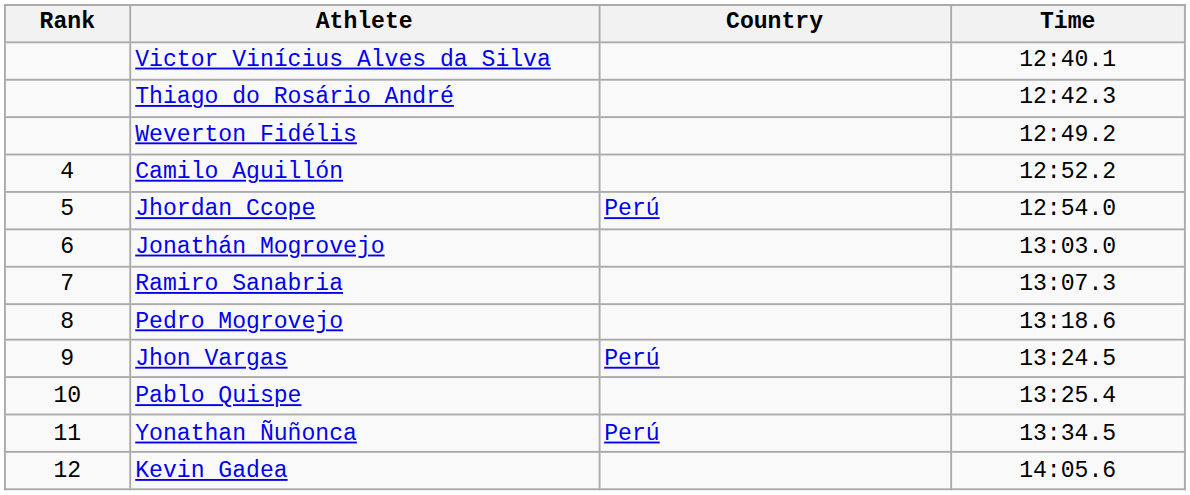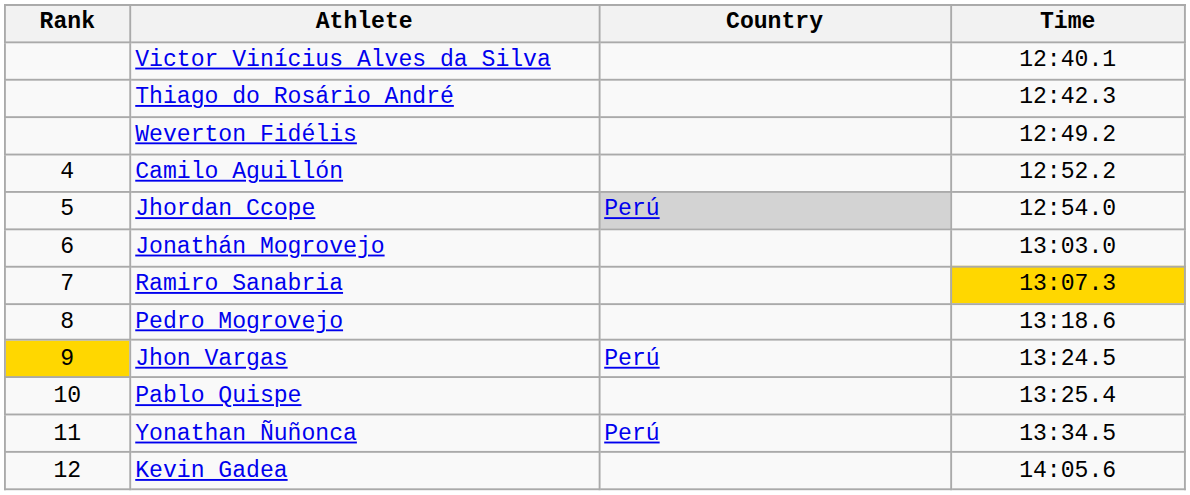Jhordan Ccope | Country: no background -> lightgrey background
Ramiro Sanabria | Time: no background -> gold background
Jhon Vargas | Rank: no background -> gold background
